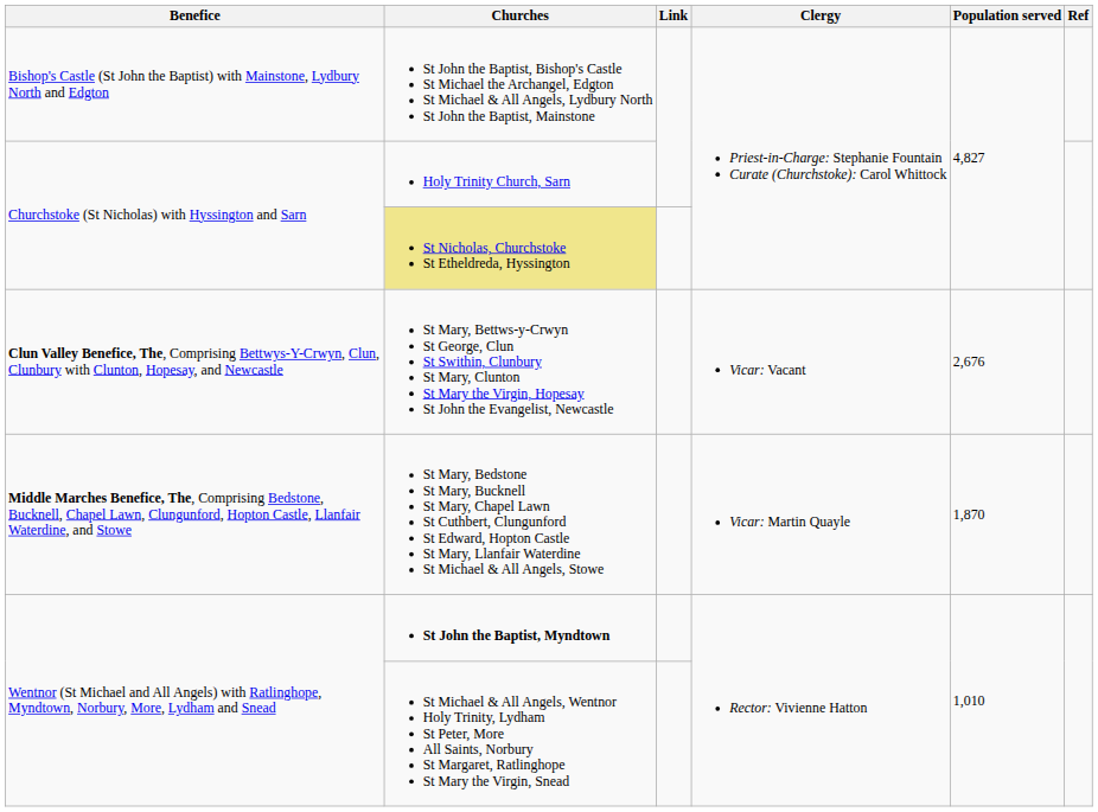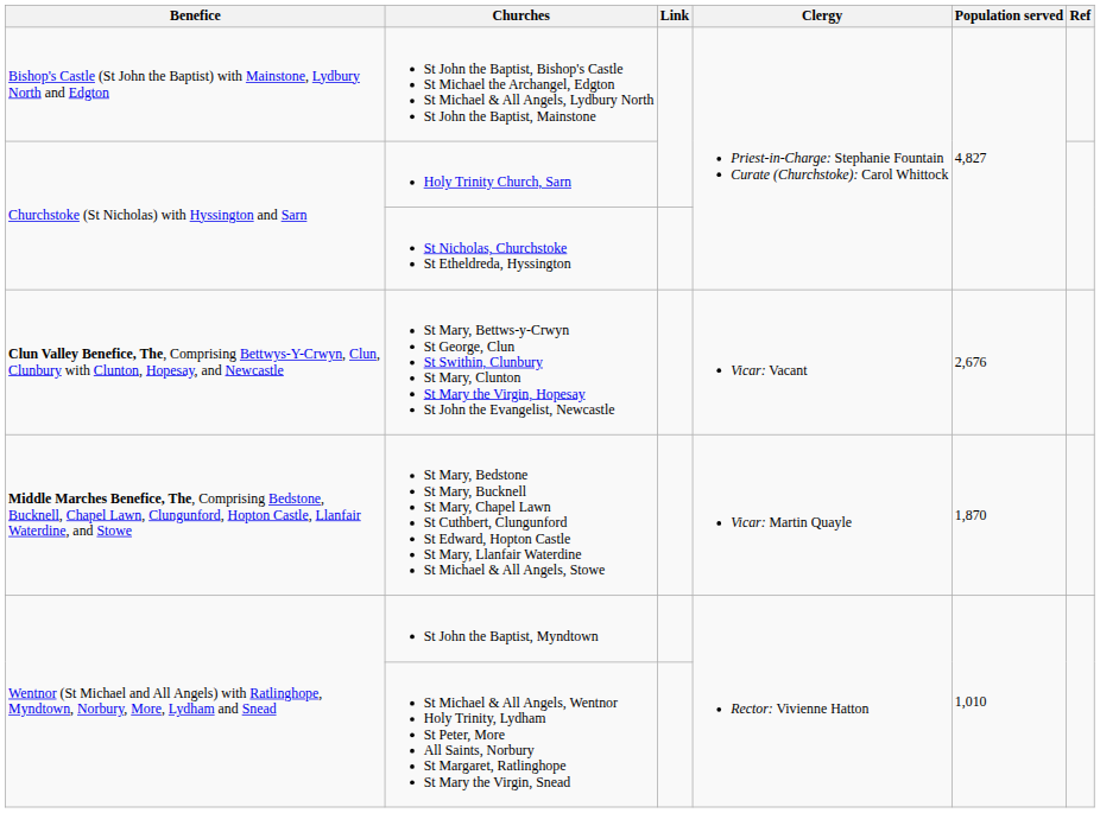St Nicholas, Churchstoke St Etheldreda, Hyssington | Churches: khaki background -> no background
St John the Baptist, Myndtown | Churches: bold -> normal
